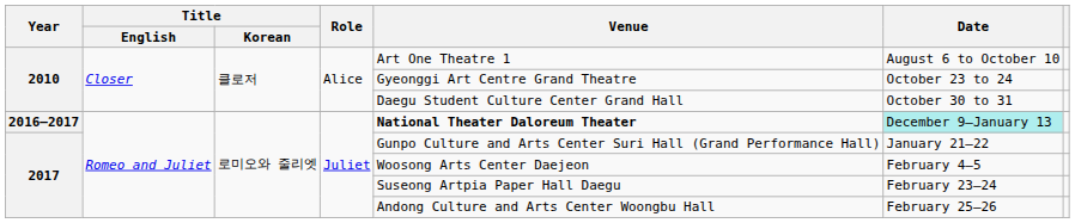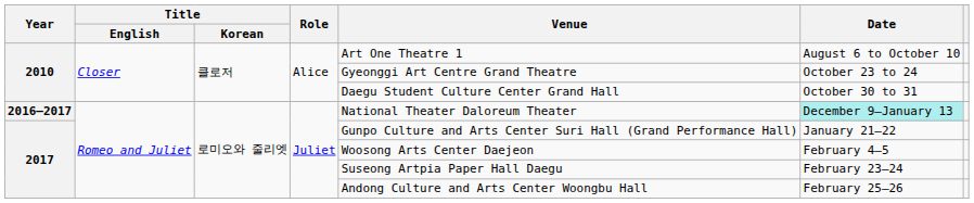2016–2017 | Venue: bold -> normal
